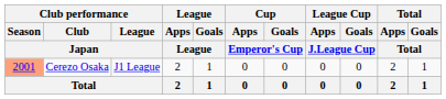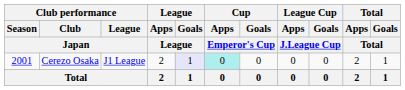Cerezo Osaka | Club performance / Season / Japan: lightsalmon background -> no background
Cerezo Osaka | League / Goals / League: no background -> lavender background
Cerezo Osaka | Cup / Apps / Emperor's Cup: no background -> paleturquoise background
